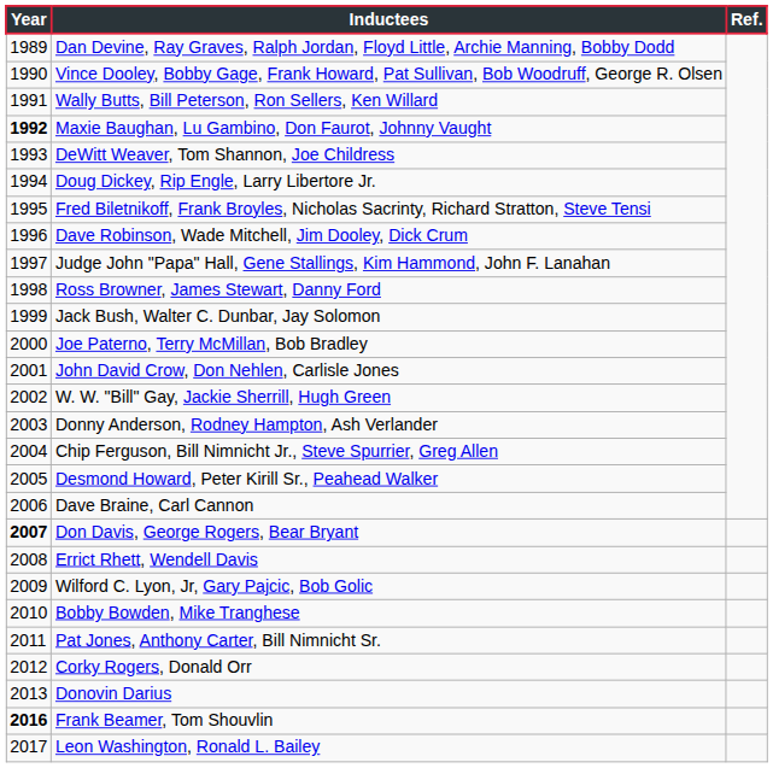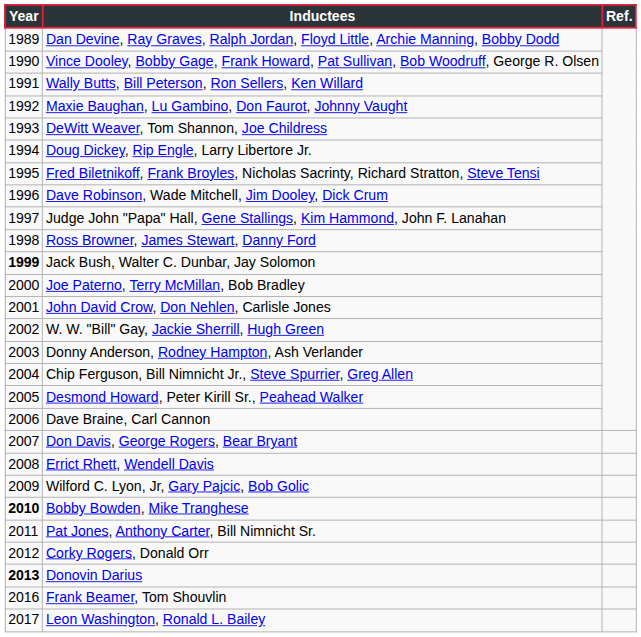Maxie Baughan, Lu Gambino, Don Faurot, Johnny Vaught | Year: bold -> normal
Jack Bush, Walter C. Dunbar, Jay Solomon | Year: normal -> bold
Don Davis, George Rogers, Bear Bryant | Year: bold -> normal
Bobby Bowden, Mike Tranghese | Year: normal -> bold
Donovin Darius | Year: normal -> bold
Frank Beamer, Tom Shouvlin | Year: bold -> normal
